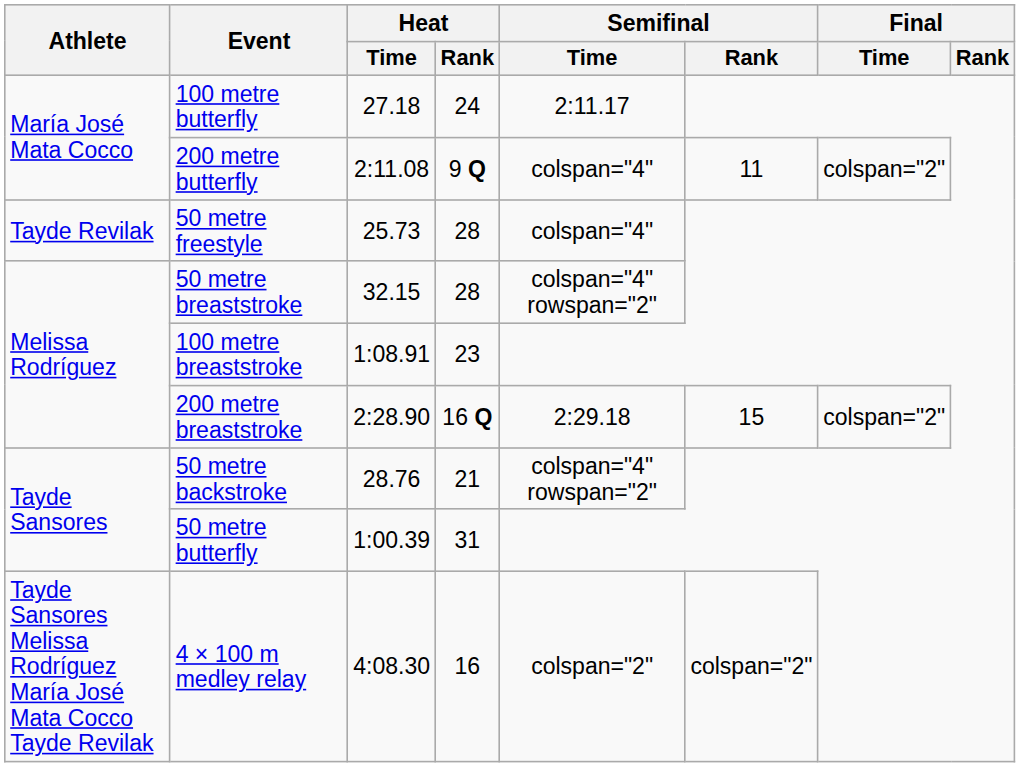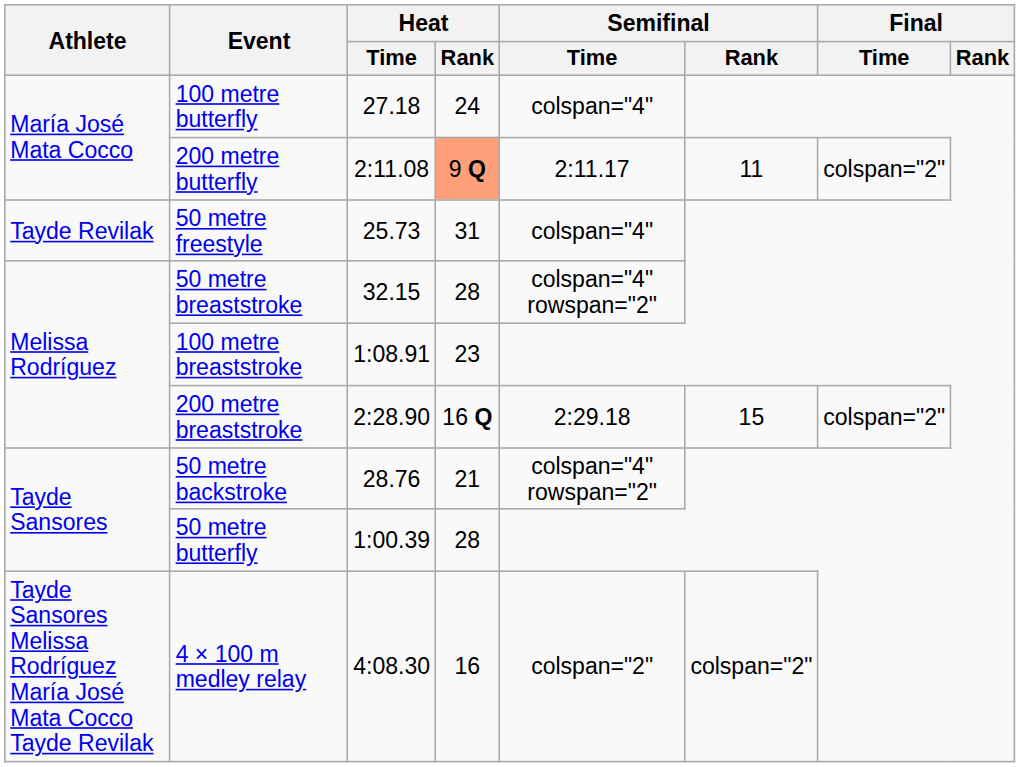100 metre butterfly | Semifinal / Time: 2:11.17 -> colspan="4"
200 metre butterfly | Heat / Rank: no background -> lightsalmon background
200 metre butterfly | Semifinal / Time: colspan="4" -> 2:11.17
50 metre freestyle | Heat / Rank: 28 -> 31
50 metre butterfly | Heat / Rank: 31 -> 28
